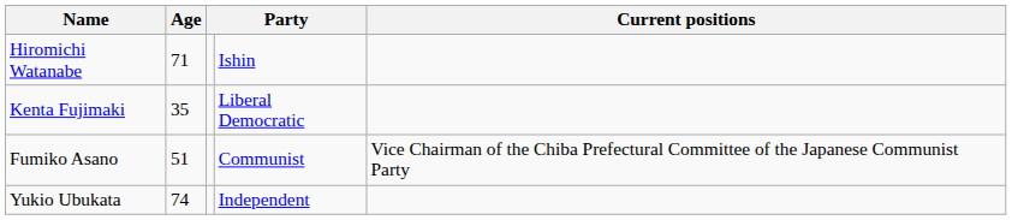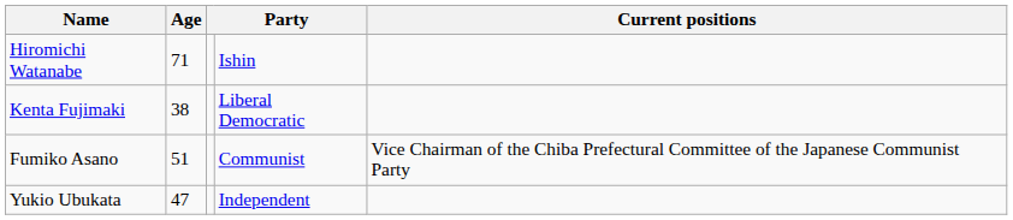Kenta Fujimaki | Age: 35 -> 38
Yukio Ubukata | Age: 74 -> 47
